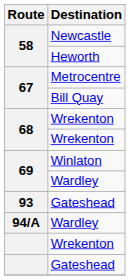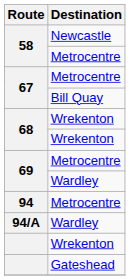row 3 | Destination: Heworth -> Metrocentre
row 8 | Destination: Winlaton -> Metrocentre
row 10 | Route: 93 -> 94
row 10 | Destination: Gateshead -> Metrocentre
